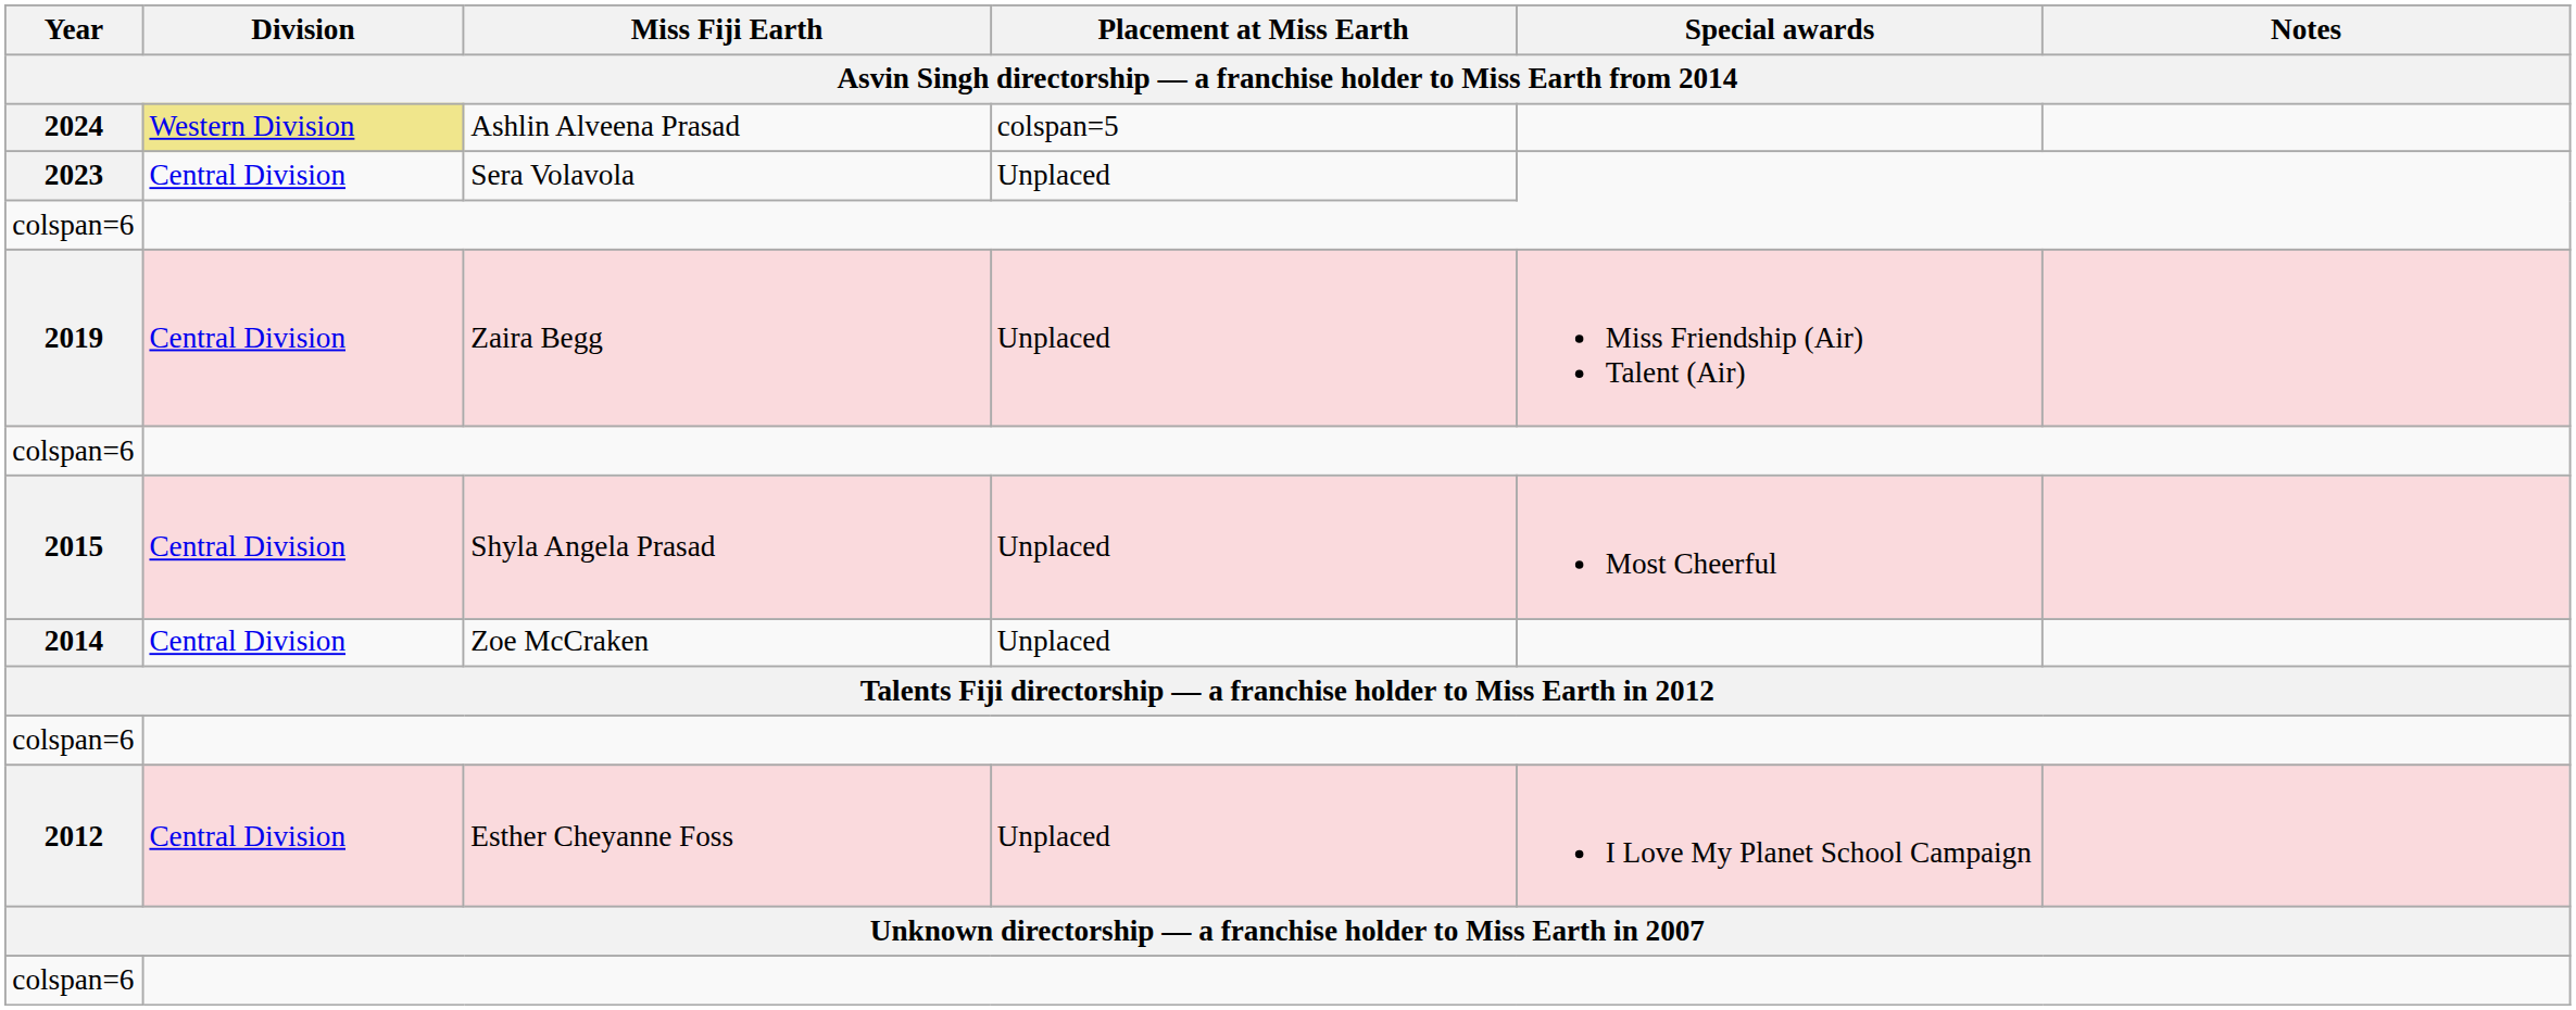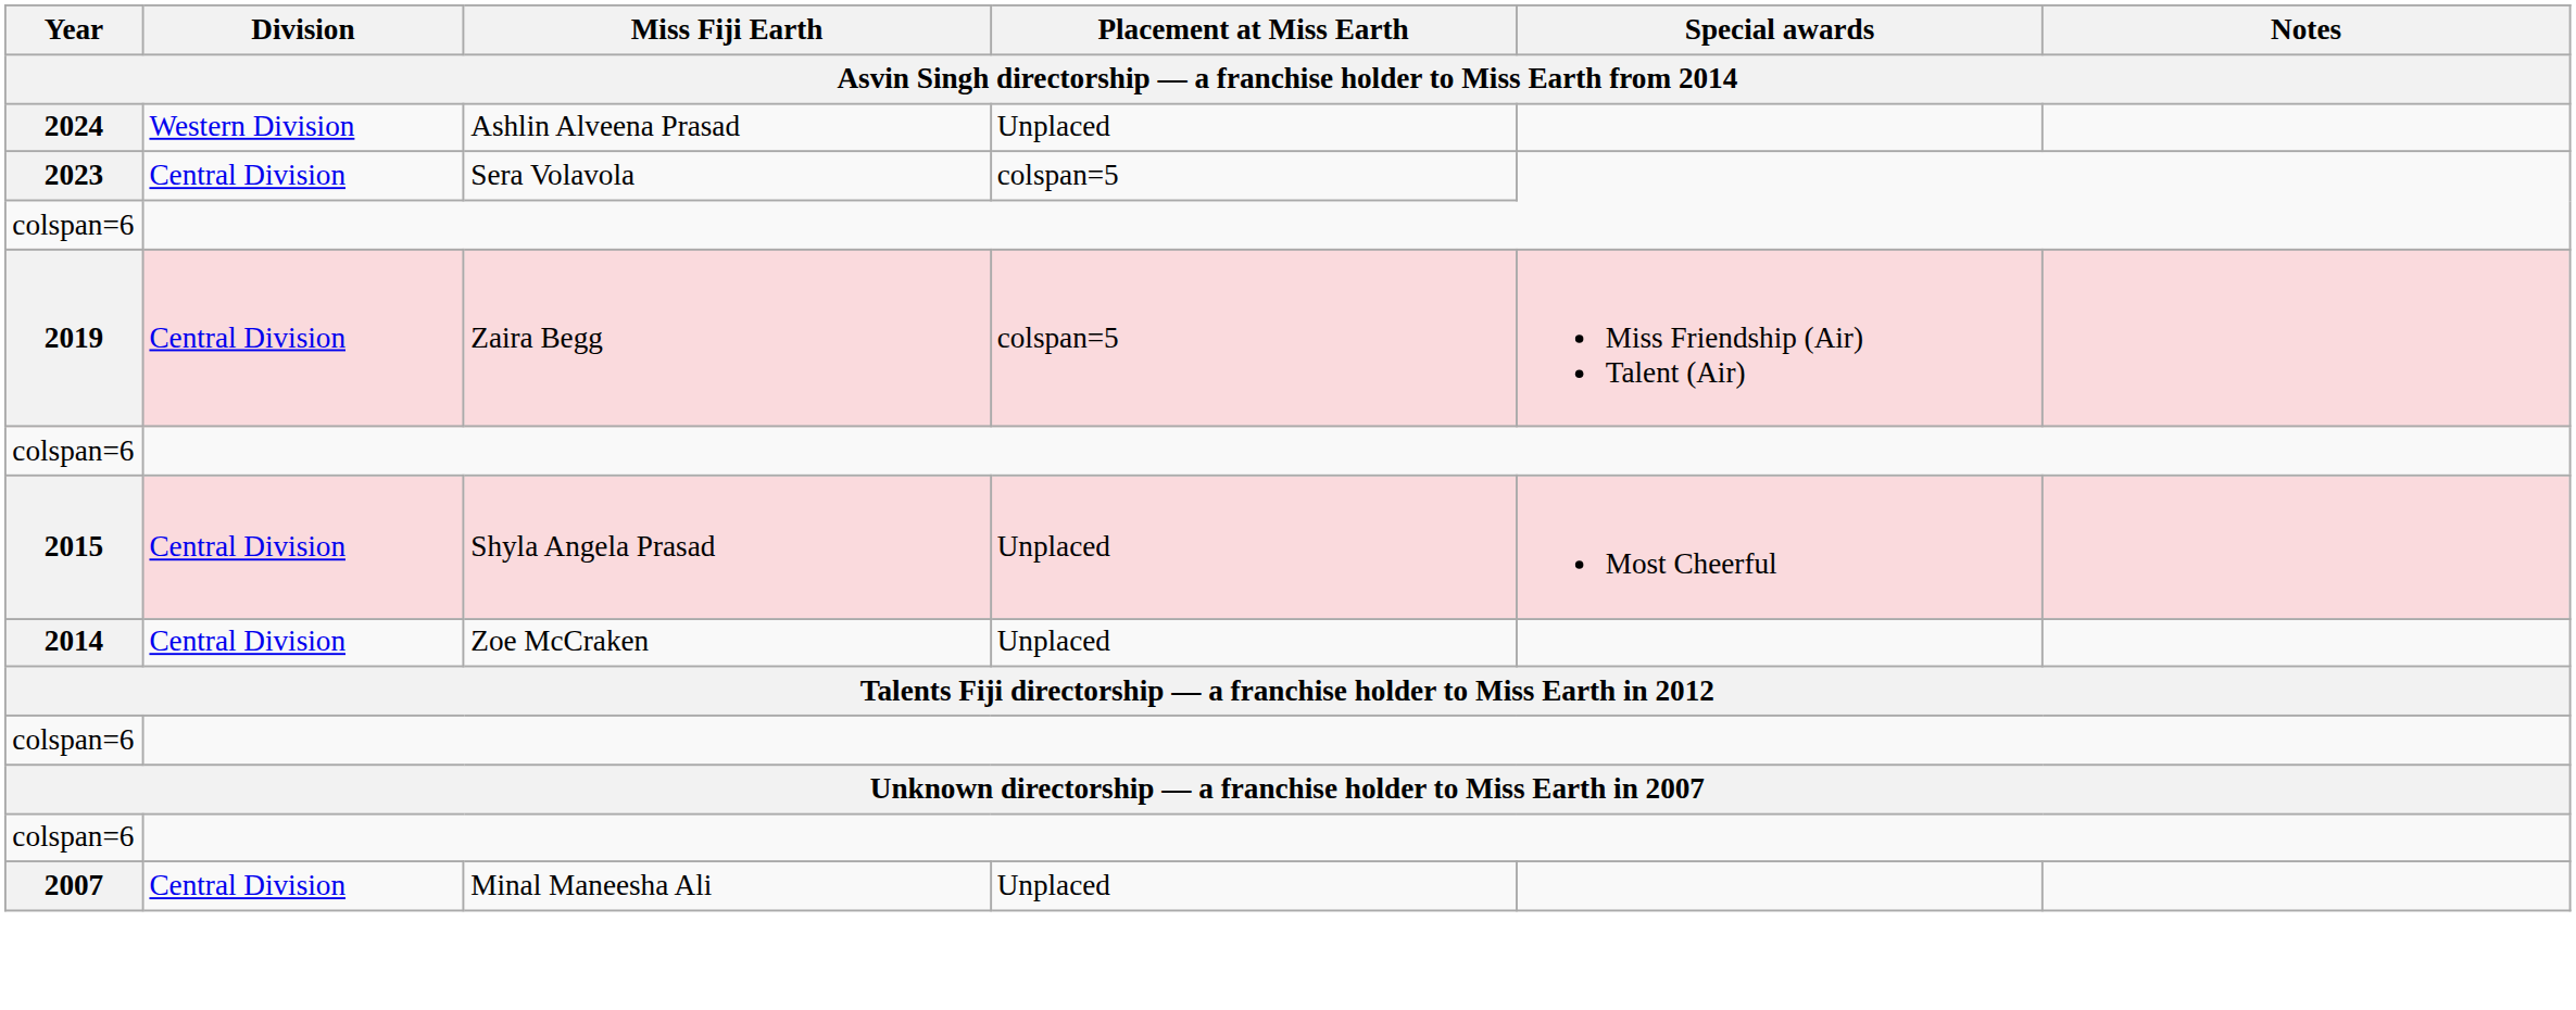2024 | Division: khaki background -> no background
2024 | Placement at Miss Earth: colspan=5 -> Unplaced
2023 | Placement at Miss Earth: Unplaced -> colspan=5
2019 | Placement at Miss Earth: Unplaced -> colspan=5
- row: 2012 | Central Division | Esther Cheyanne Foss | Unplaced | I Love My Planet School Campaign
+ row: 2007 | Central Division | Minal Maneesha Ali | Unplaced
